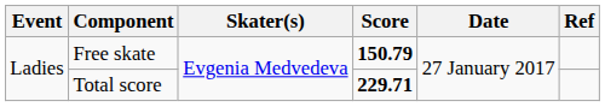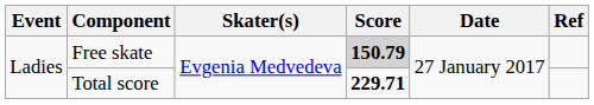Free skate | Score: no background -> lightgrey background
